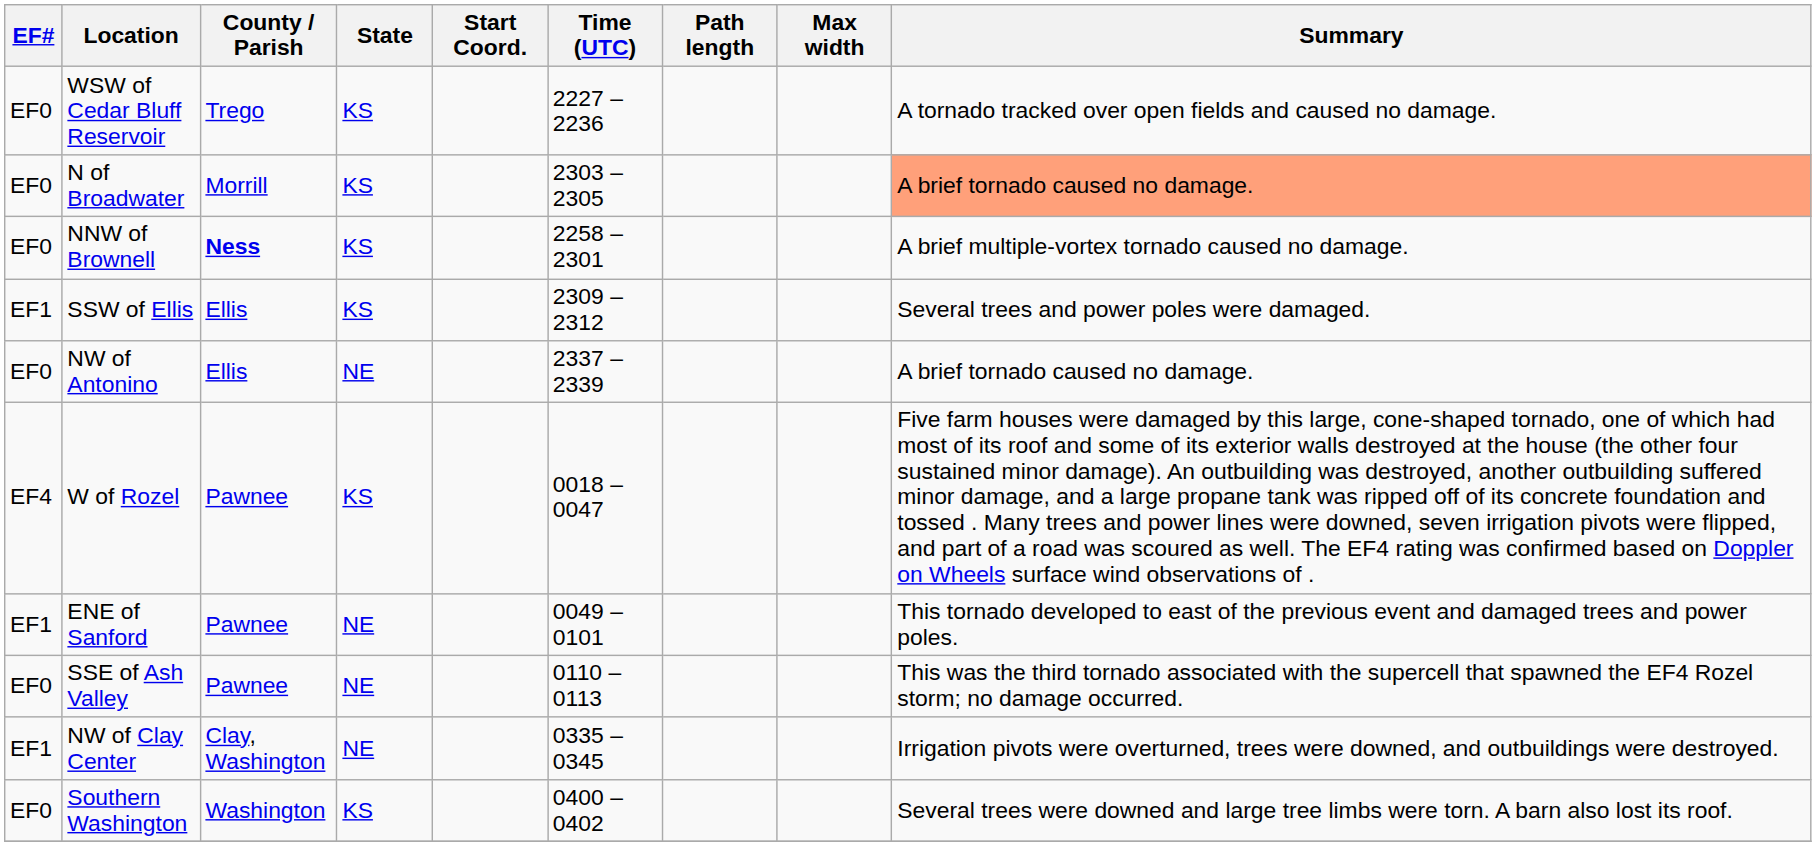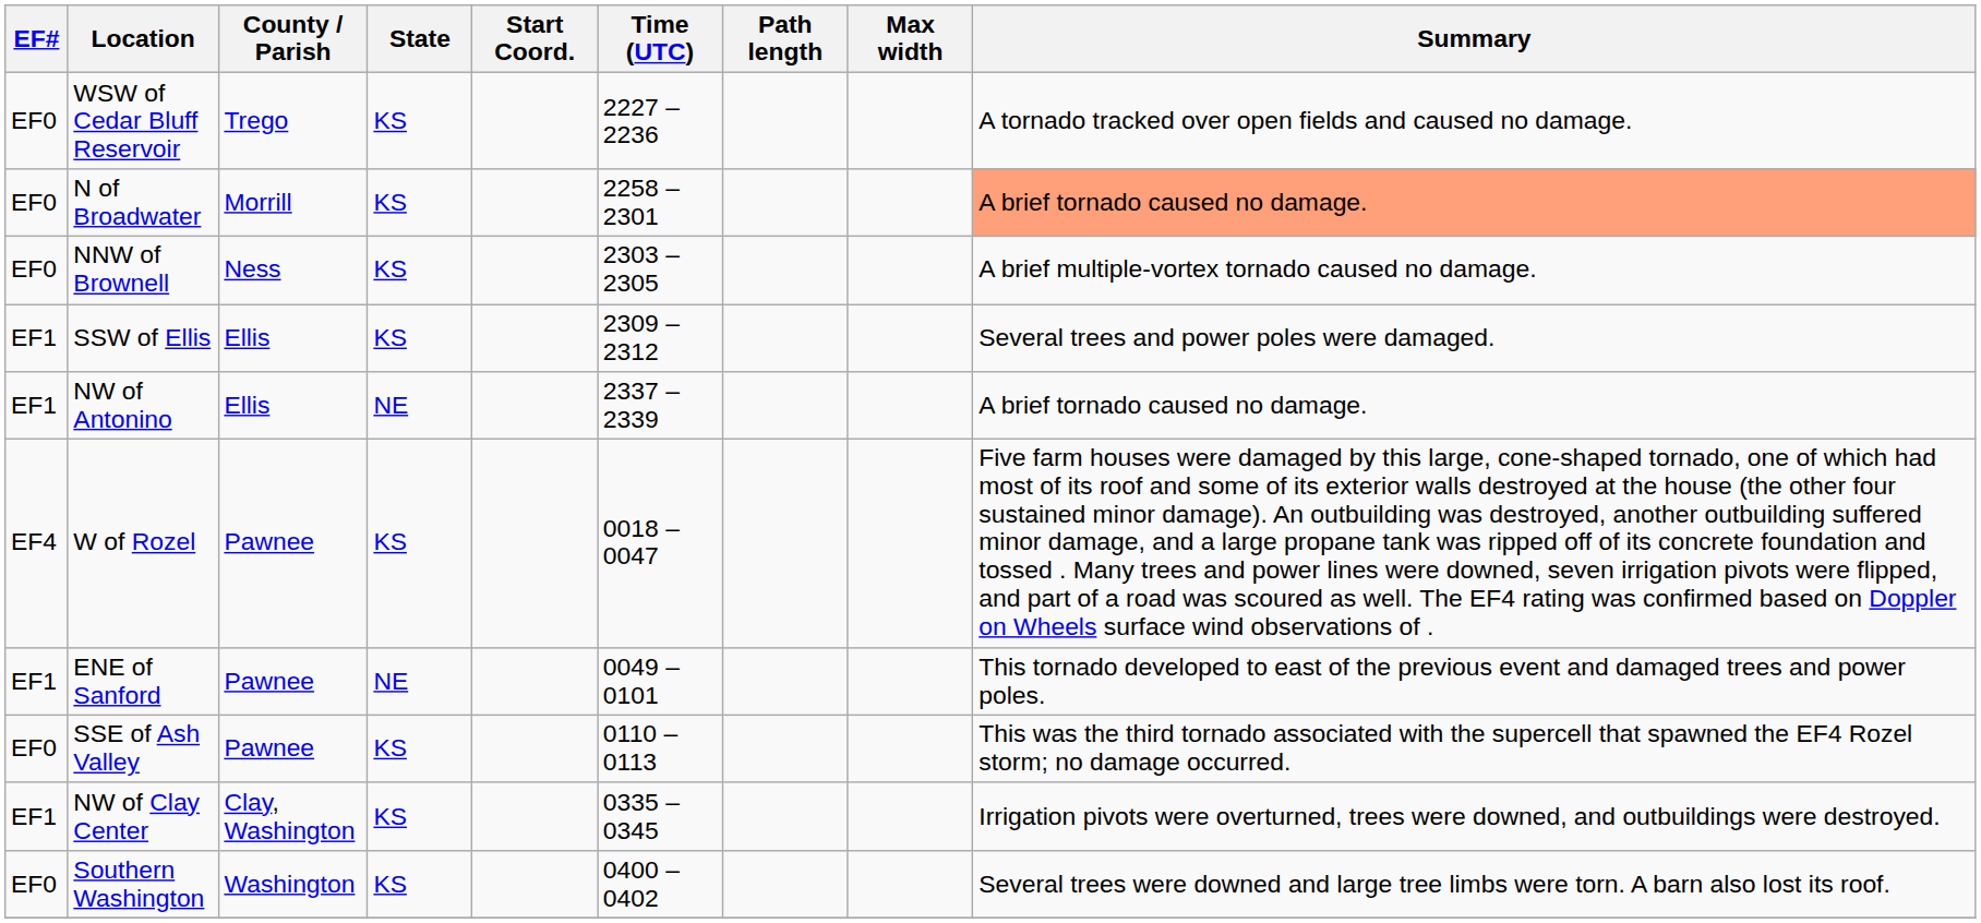N of Broadwater | Time (UTC): 2303 – 2305 -> 2258 – 2301
NNW of Brownell | County / Parish: bold -> normal
NNW of Brownell | Time (UTC): 2258 – 2301 -> 2303 – 2305
NW of Antonino | EF#: EF0 -> EF1
SSE of Ash Valley | State: NE -> KS
NW of Clay Center | State: NE -> KS
